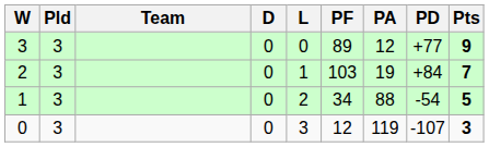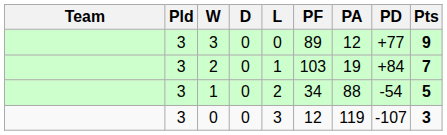columns swapped: Team <-> W
